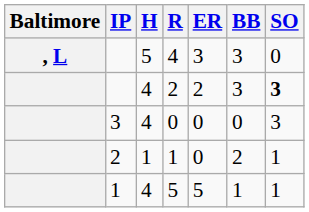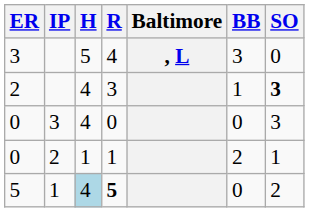columns swapped: Baltimore <-> ER
row 3 | R: 2 -> 3
row 3 | BB: 3 -> 1
row 6 | H: no background -> lightblue background
row 6 | R: normal -> bold
row 6 | BB: 1 -> 0
row 6 | SO: 1 -> 2
